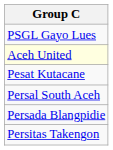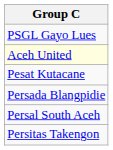row 5 | column 1: Persal South Aceh -> Persada Blangpidie
row 6 | column 1: Persada Blangpidie -> Persal South Aceh
